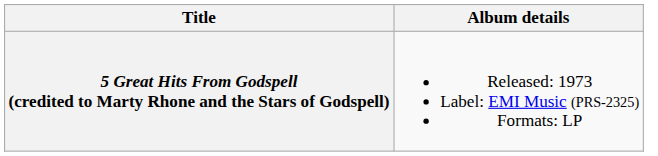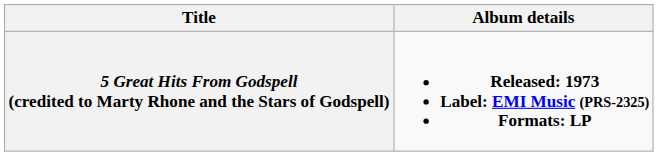row 2 | Album details: normal -> bold
